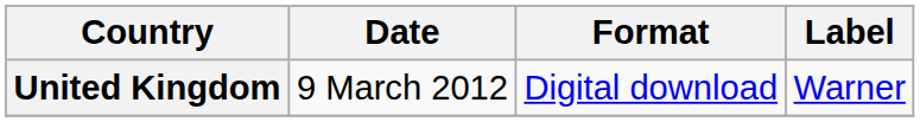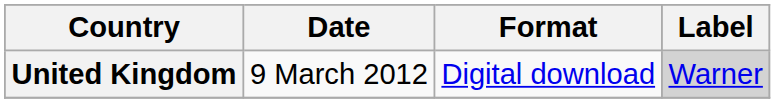United Kingdom | Label: no background -> lightgrey background
